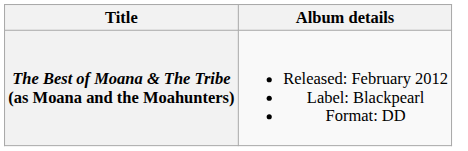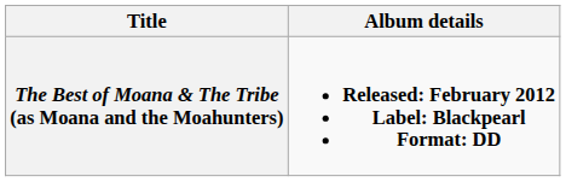The Best of Moana & The Tribe (as Moana and the Moahunters) | Album details: normal -> bold
